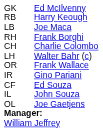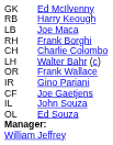CF | column 2: Ed Souza -> Joe Gaetjens
OL | column 2: Joe Gaetjens -> Ed Souza
